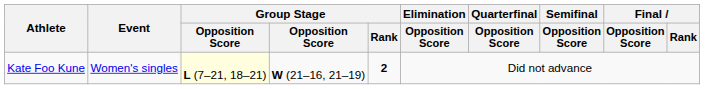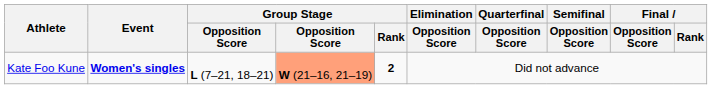Kate Foo Kune | Event: normal -> bold
Kate Foo Kune | column 3: lightyellow background -> no background
Kate Foo Kune | column 4: no background -> lightsalmon background
